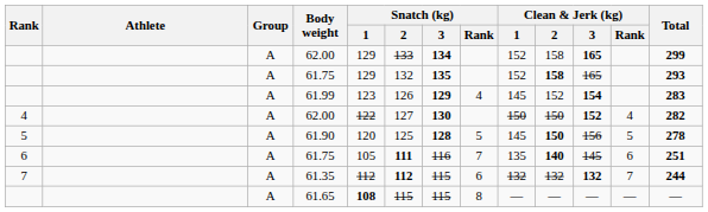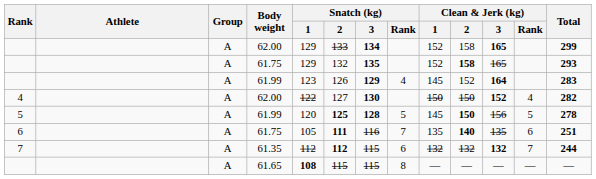row 5 | Clean & Jerk (kg) / 3: 154 -> 164
row 7 | Body weight: 61.90 -> 61.99
row 7 | Snatch (kg) / 2: normal -> bold
row 8 | Clean & Jerk (kg) / 3: 145 -> 135
